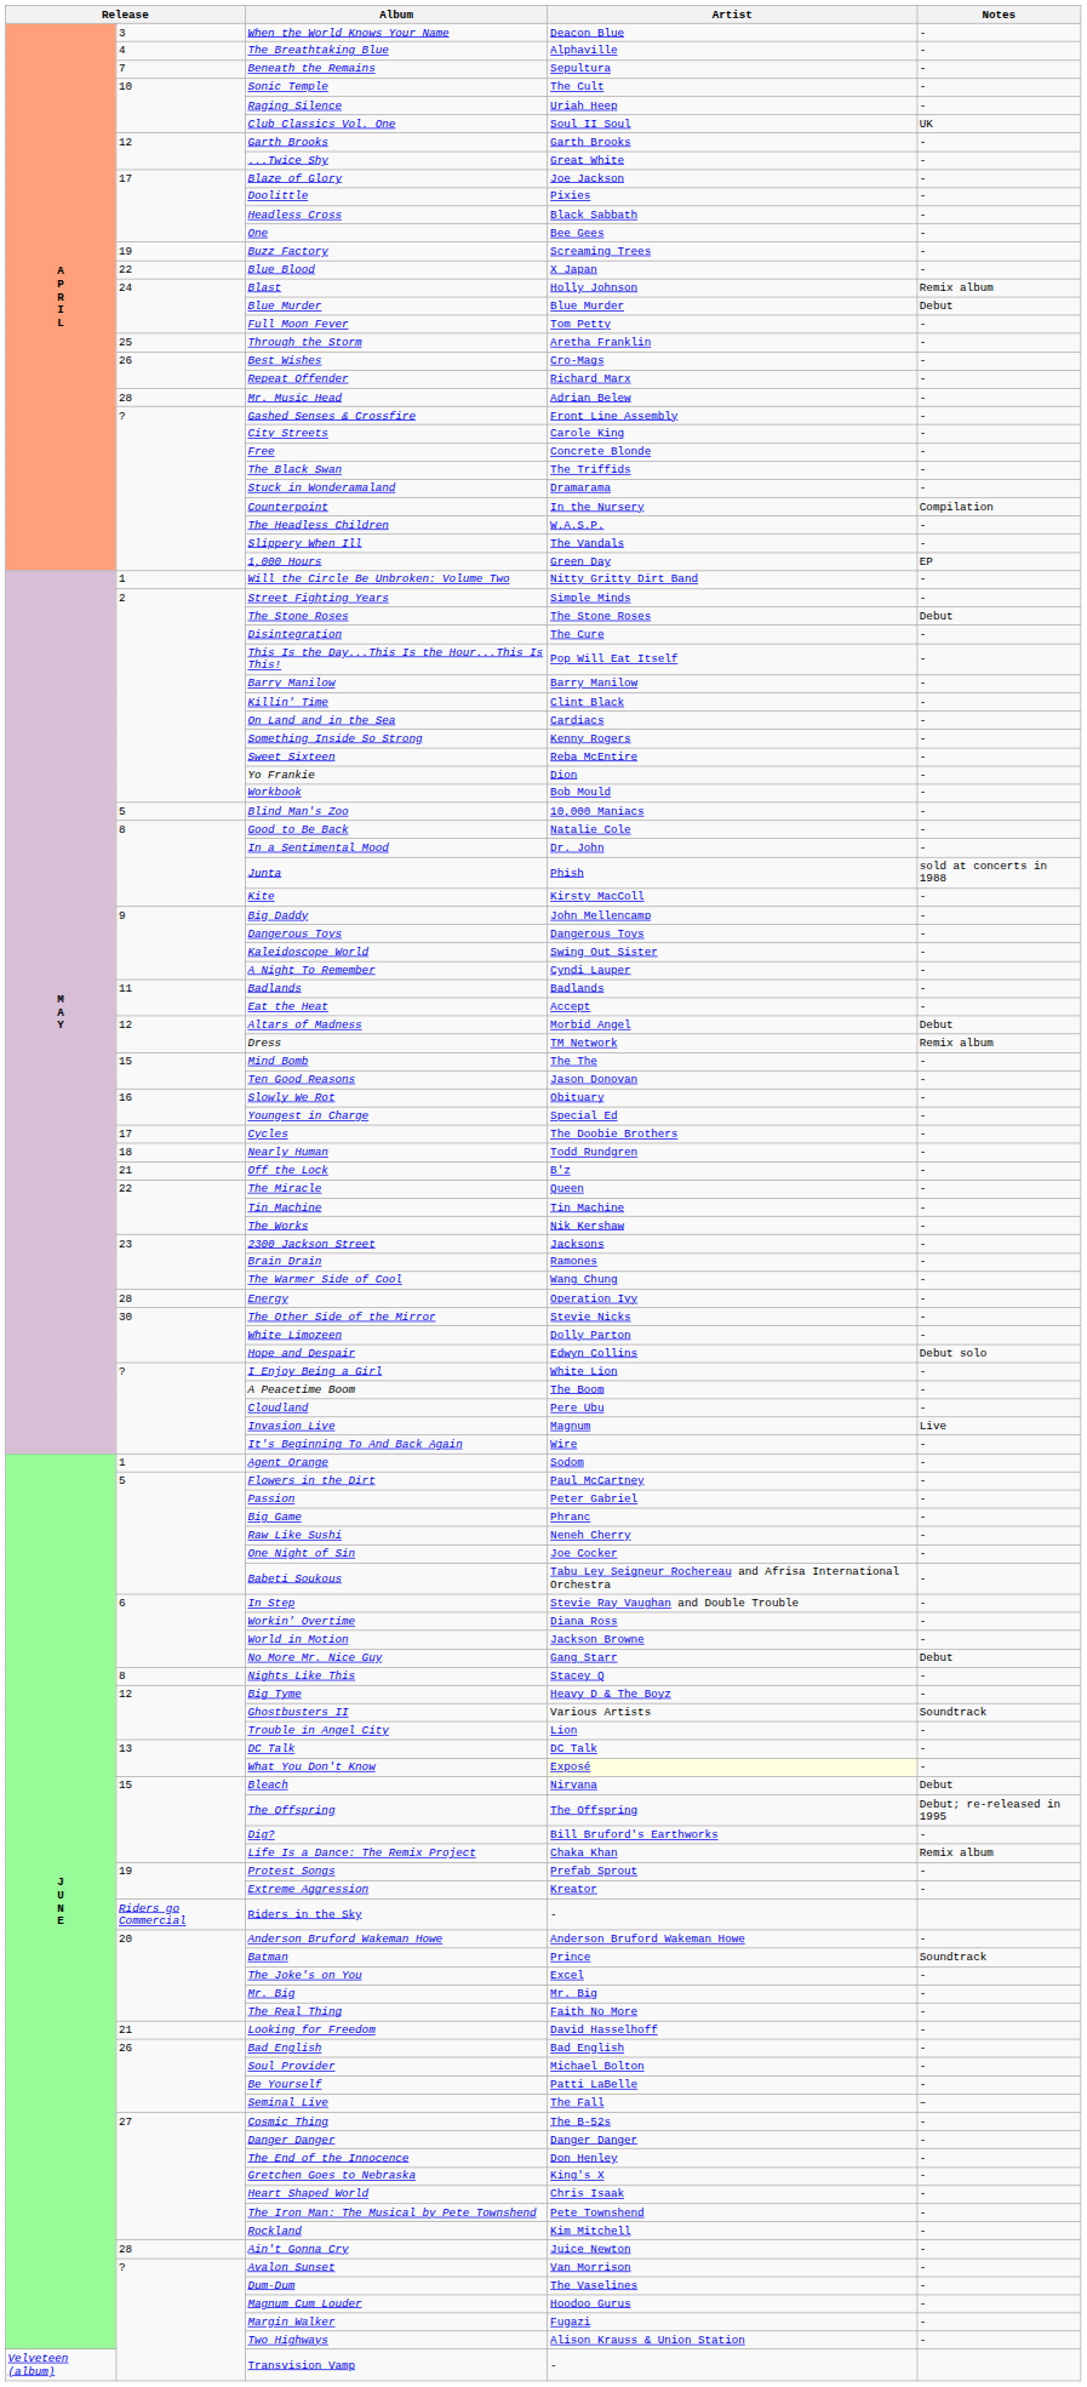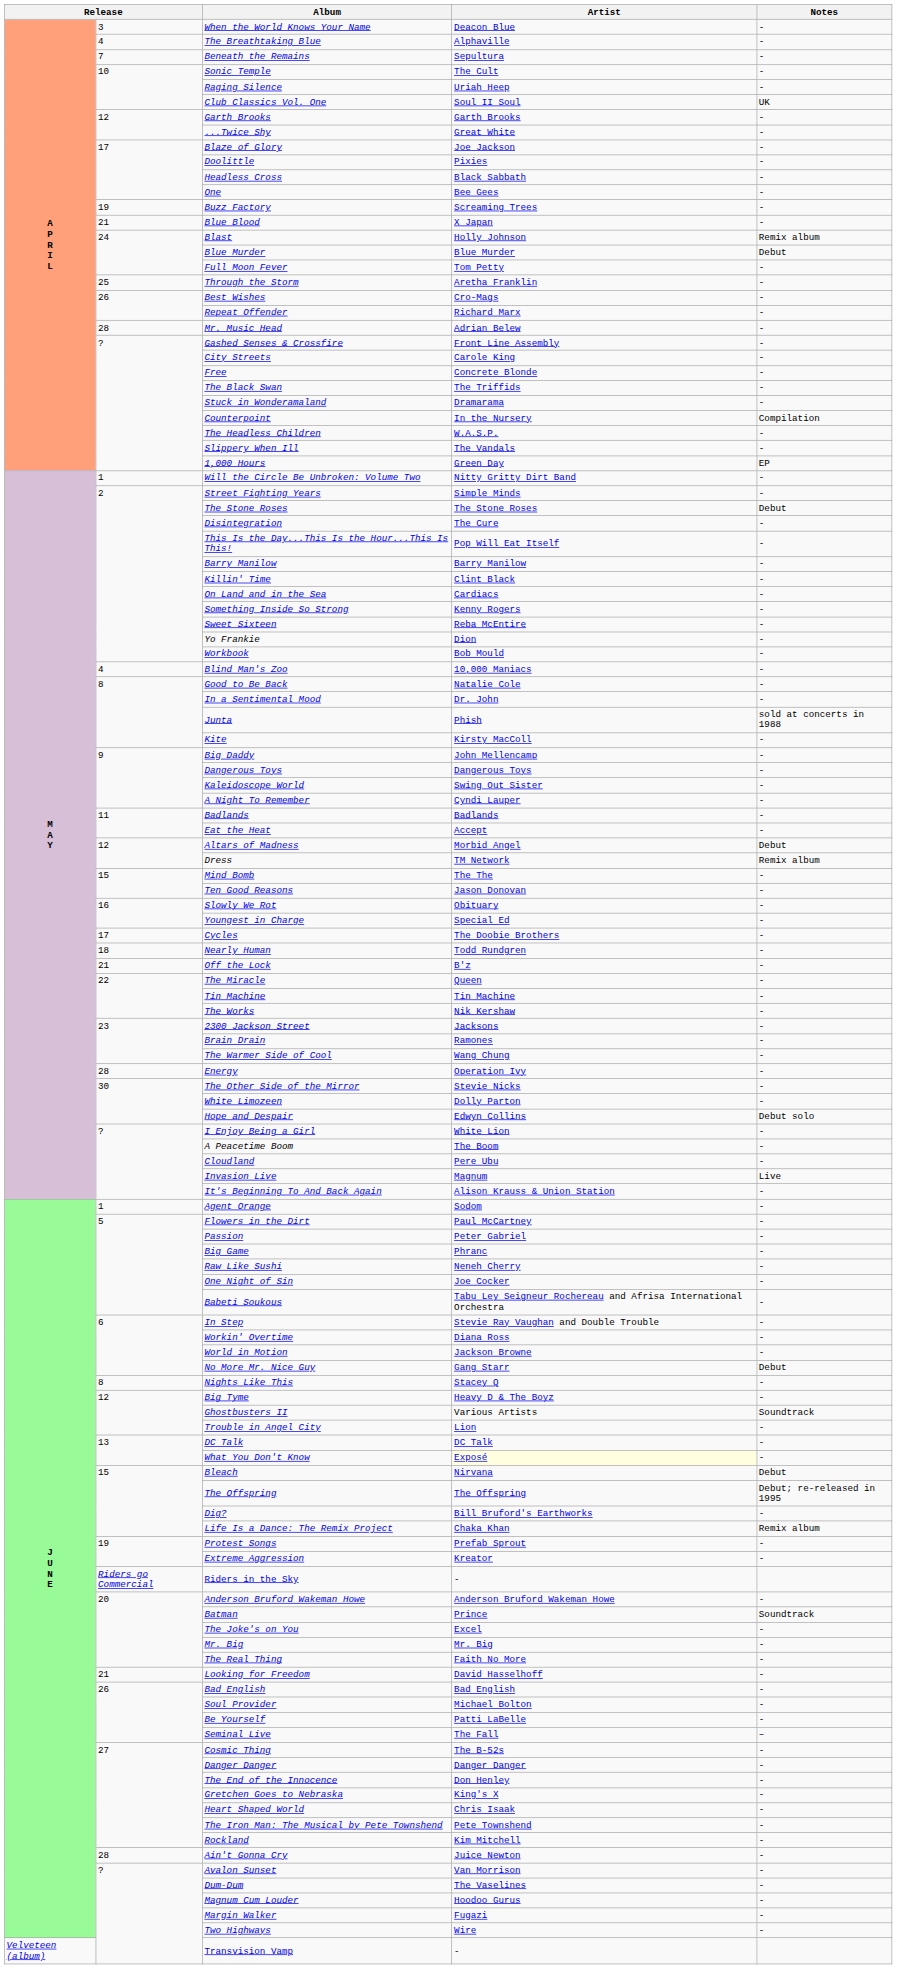Blue Blood | column 2: 22 -> 21
Blind Man's Zoo | column 2: 5 -> 4
It's Beginning To And Back Again | Artist: Wire -> Alison Krauss & Union Station
Two Highways | Artist: Alison Krauss & Union Station -> Wire
